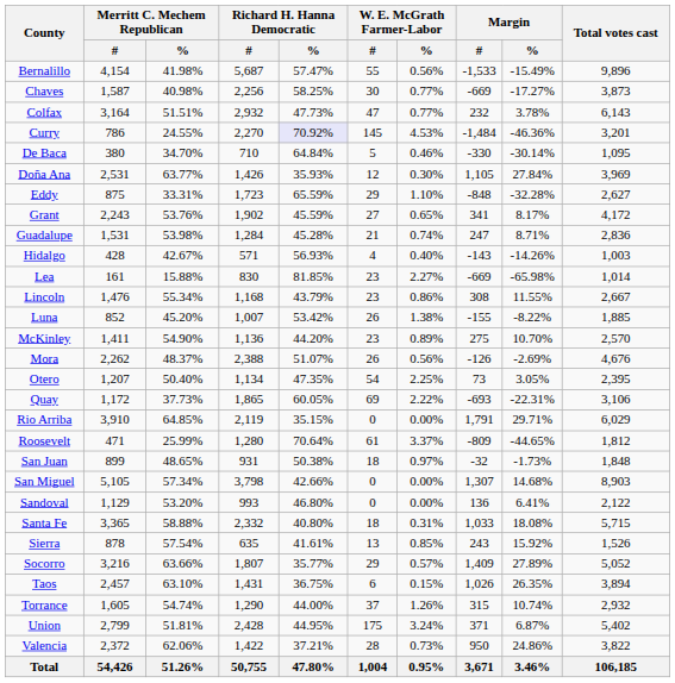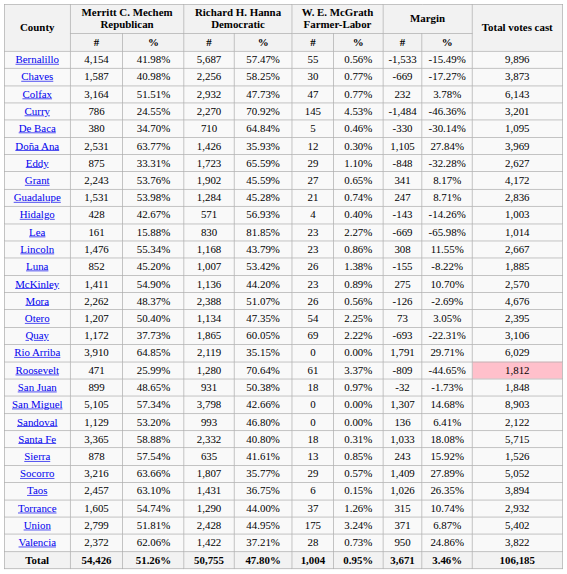Curry | Richard H. Hanna Democratic / %: lavender background -> no background
Roosevelt | Total votes cast: no background -> pink background
